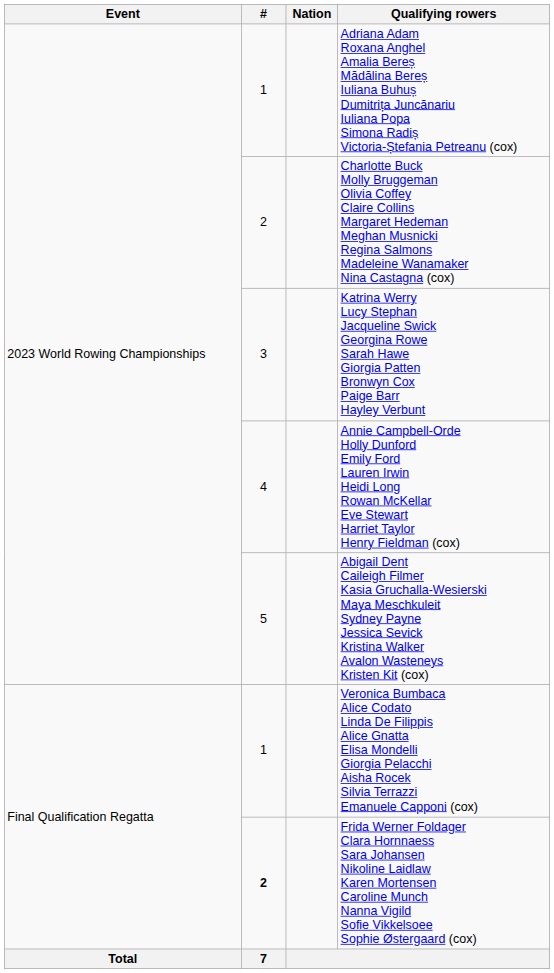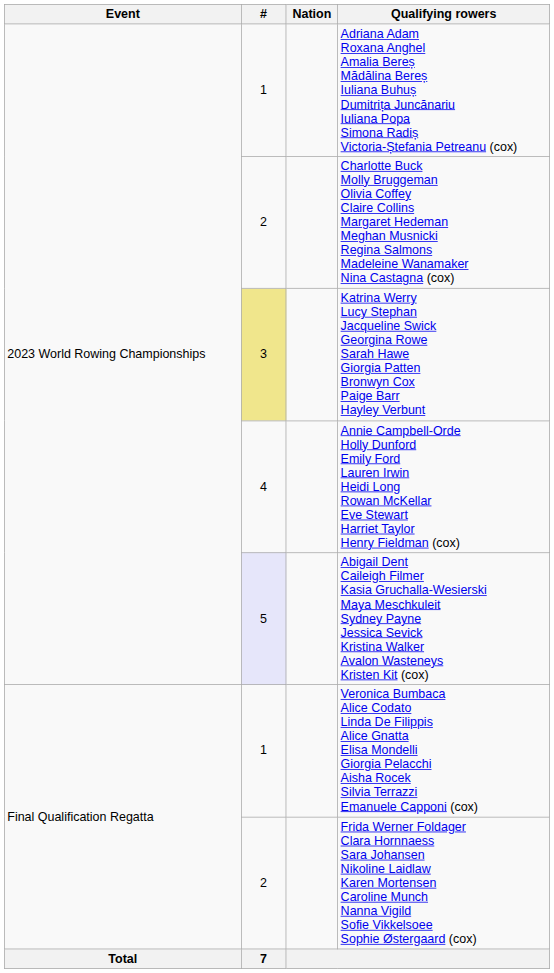row 4 | #: no background -> khaki background
row 6 | #: no background -> lavender background
row 8 | #: bold -> normal
